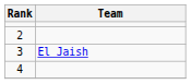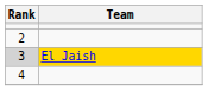row 4 | Rank: no background -> lightgrey background
row 4 | Team: no background -> gold background
